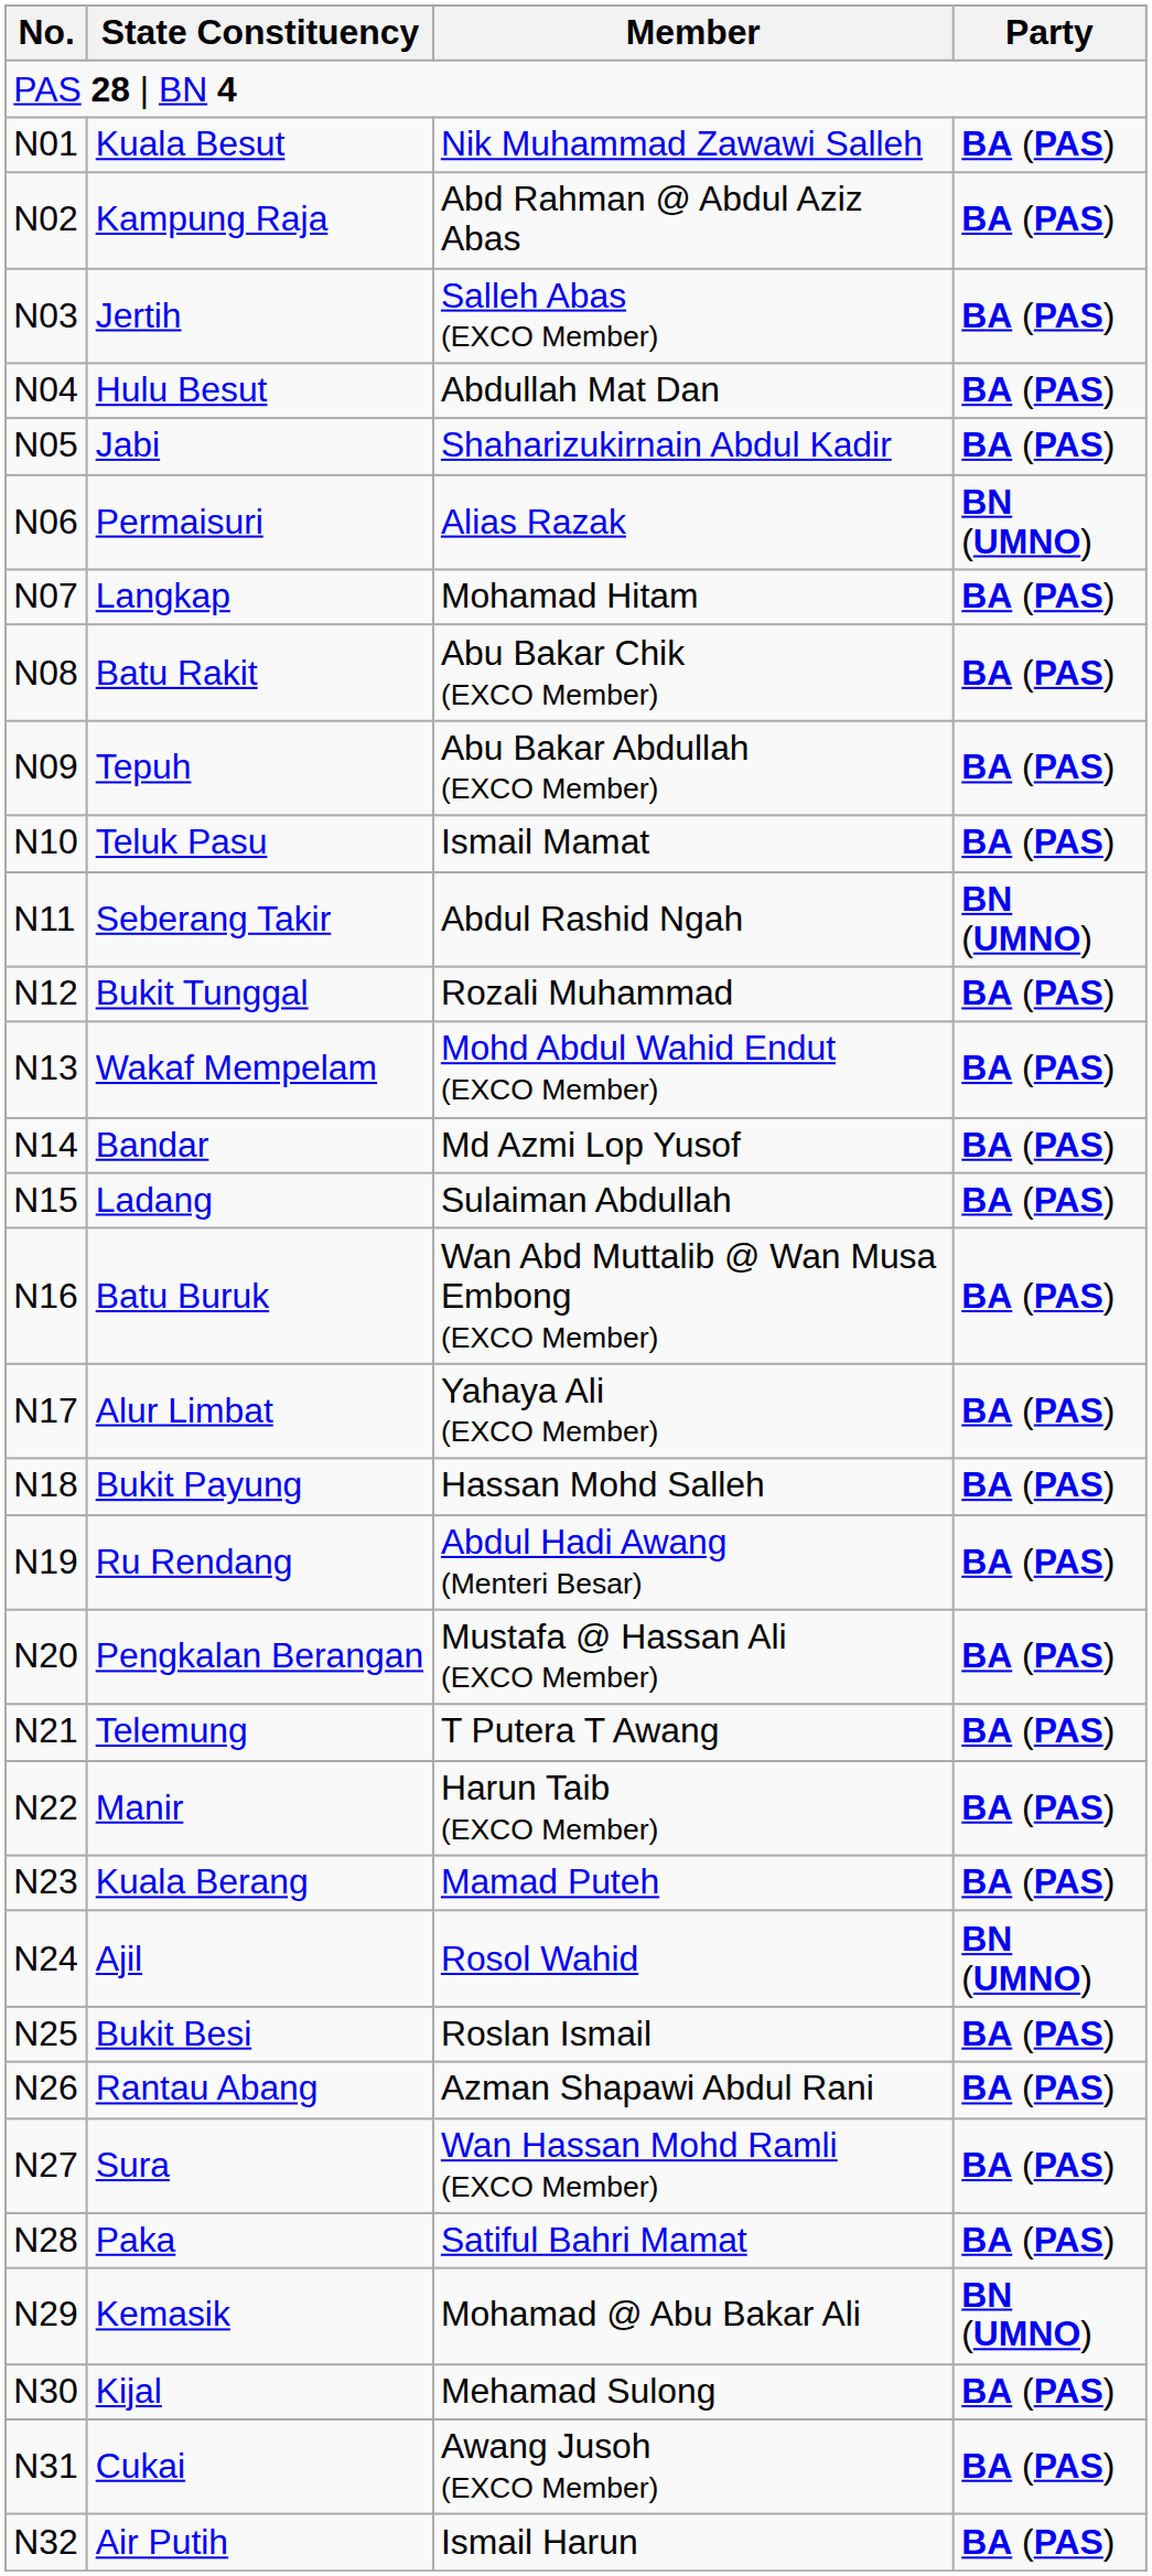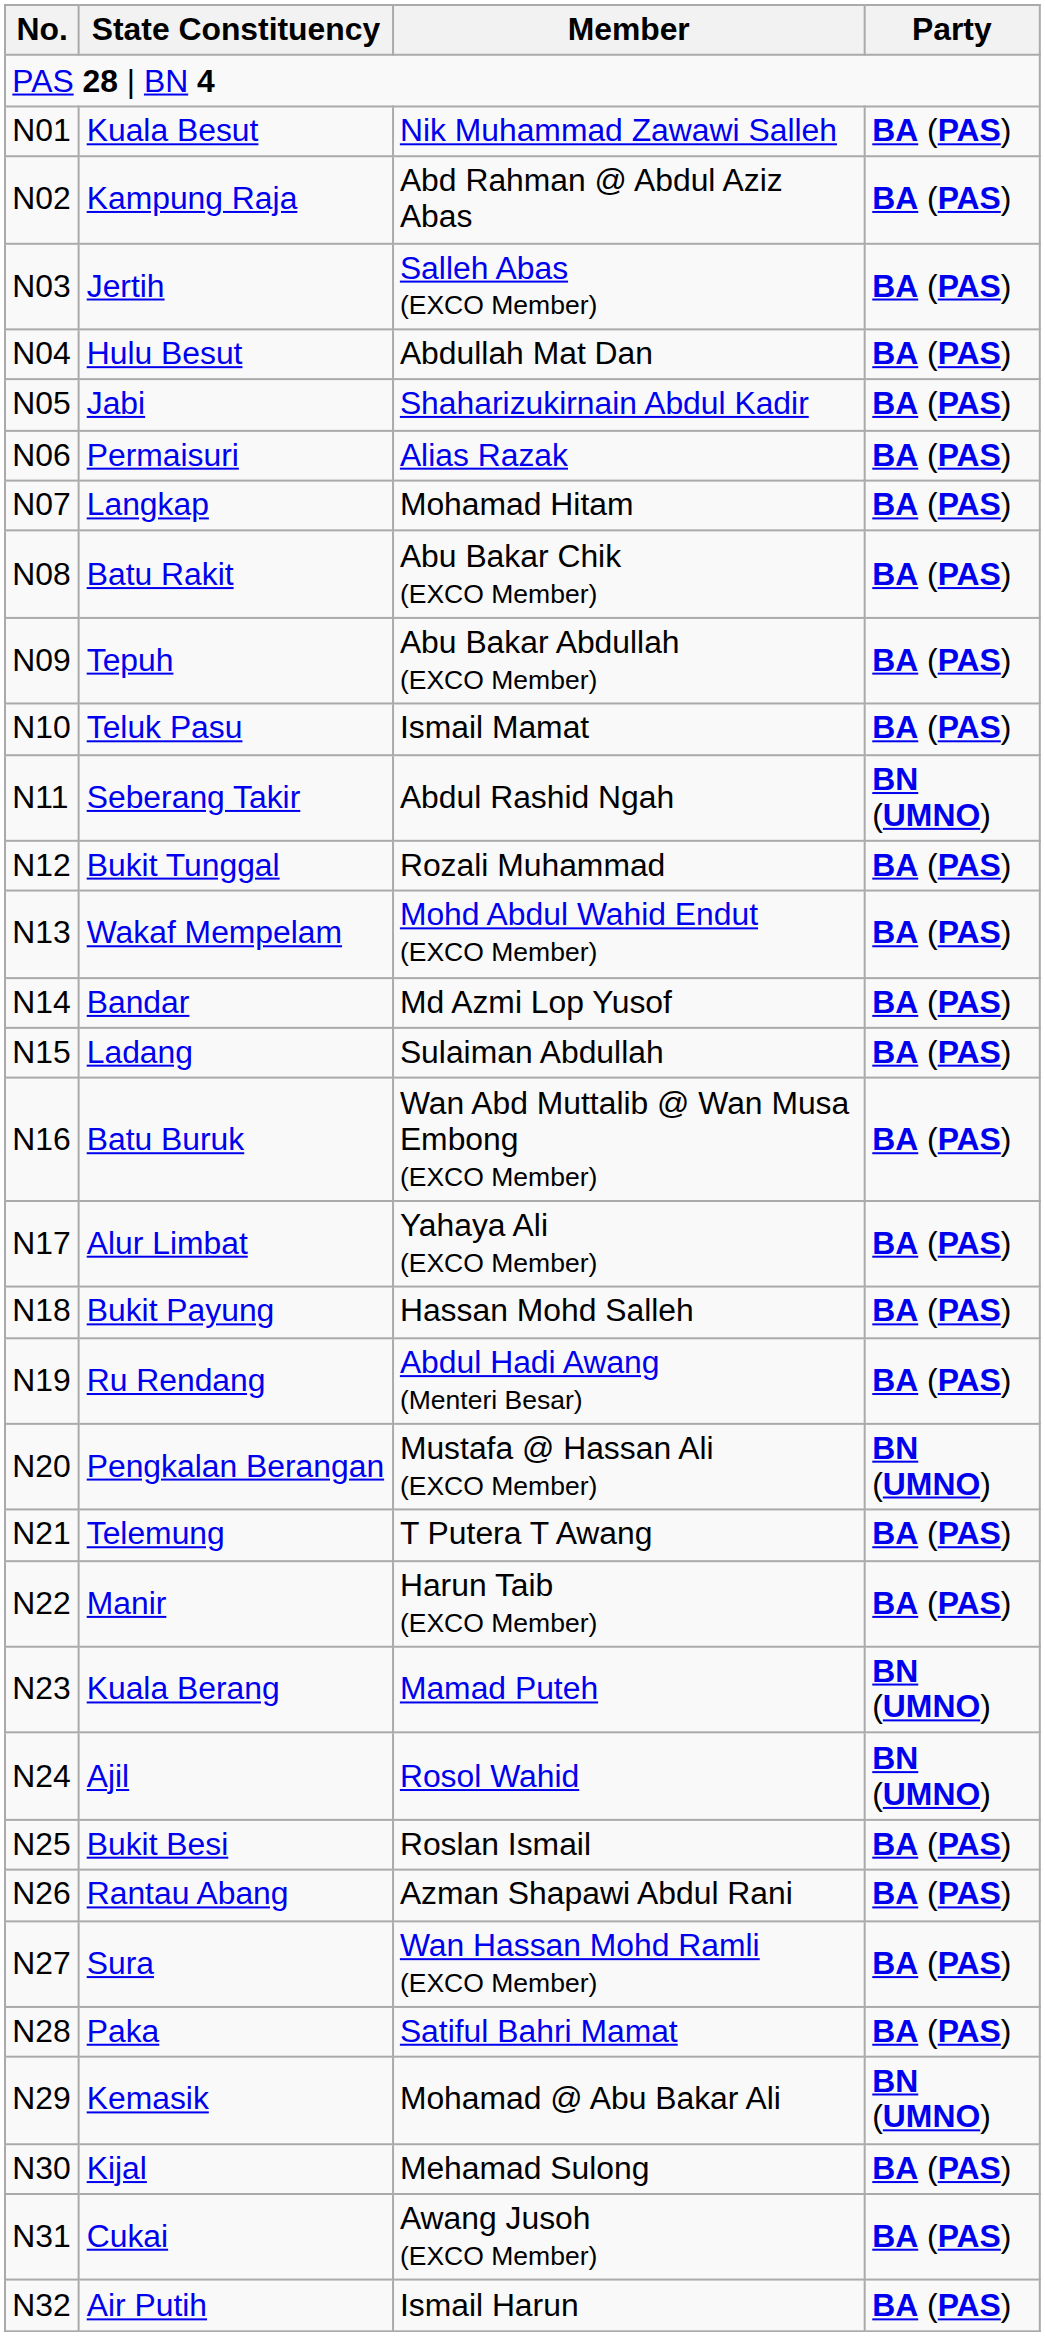Permaisuri | Party: BN (UMNO) -> BA (PAS)
Pengkalan Berangan | Party: BA (PAS) -> BN (UMNO)
Kuala Berang | Party: BA (PAS) -> BN (UMNO)
